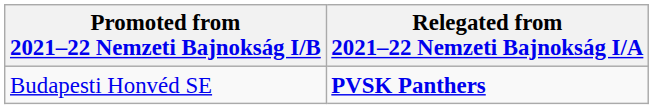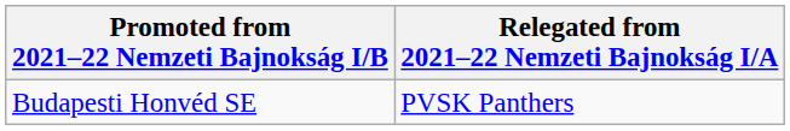Budapesti Honvéd SE | Relegated from 2021–22 Nemzeti Bajnokság I/A: bold -> normal
